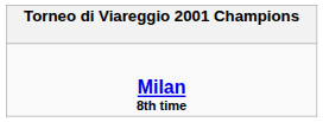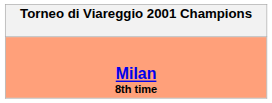row 2 | column 1: no background -> lightsalmon background
